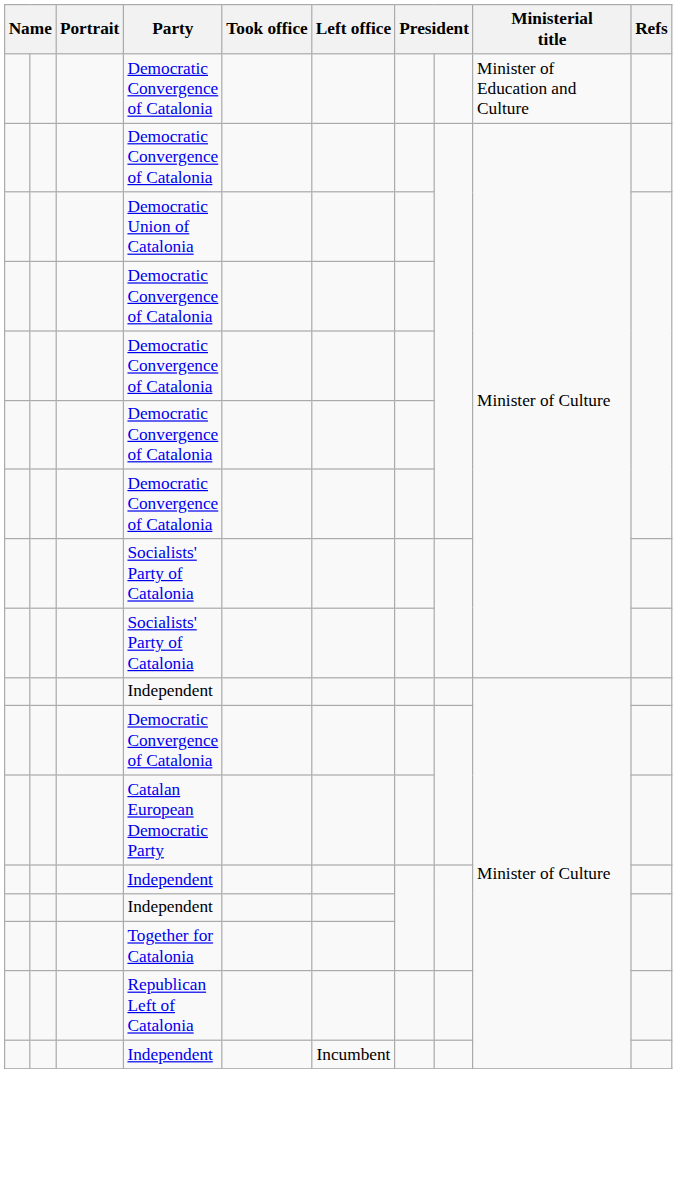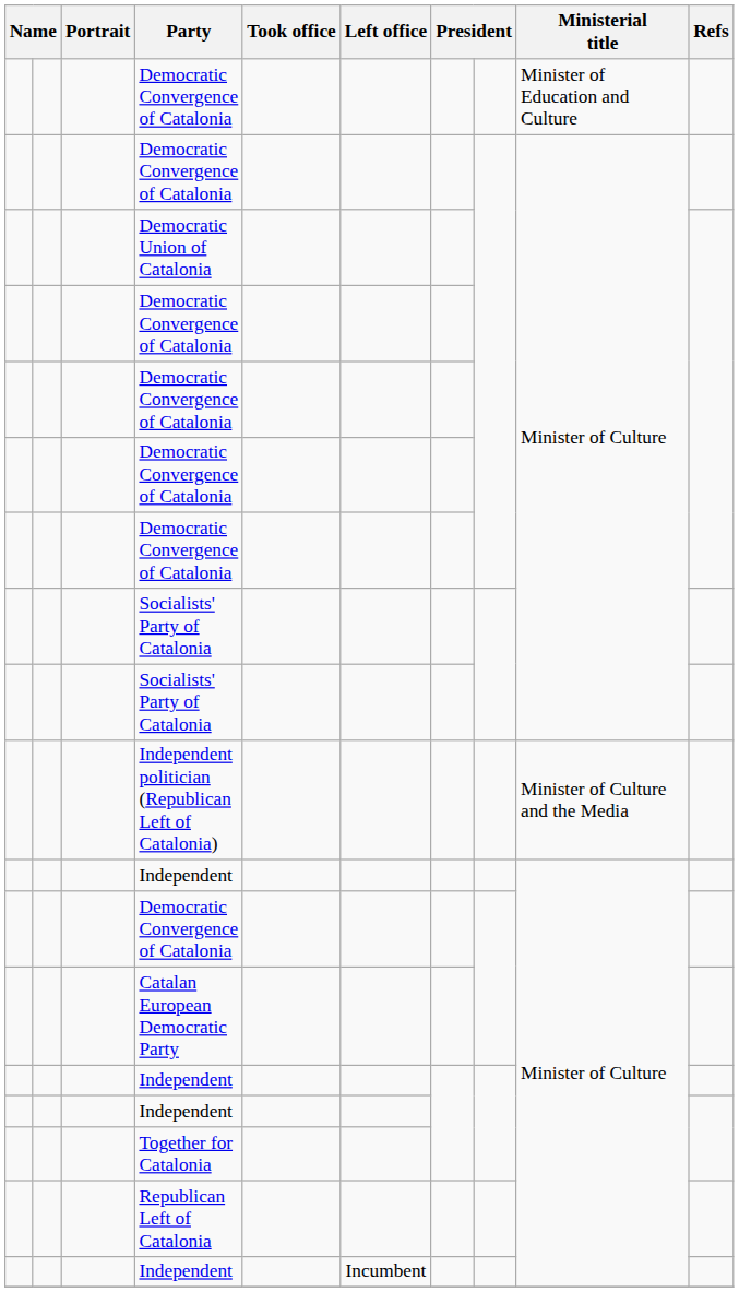+ row: Independent politician (Republican Left of Catalonia) | Minister of Culture and the Media
